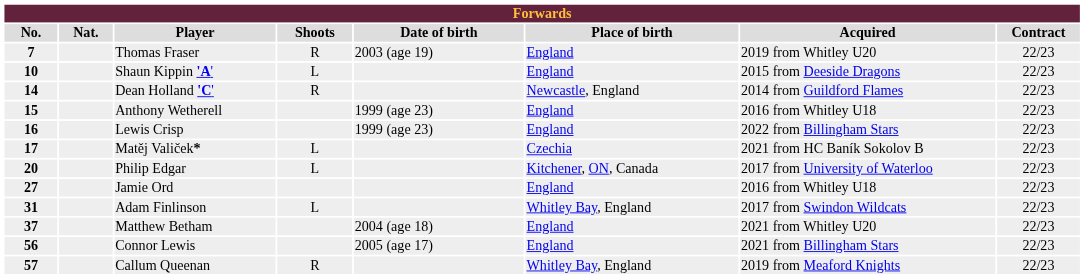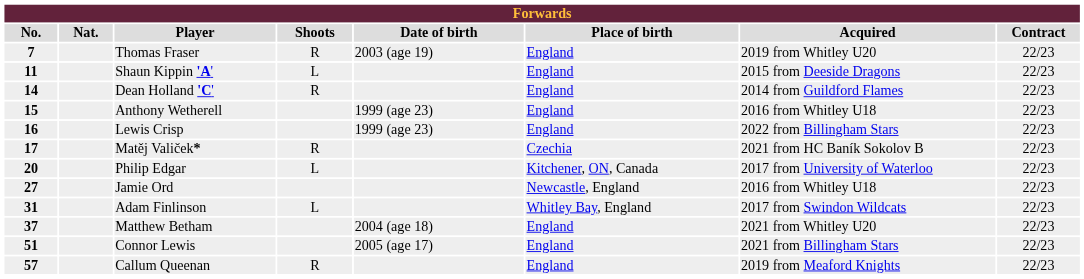Shaun Kippin 'A' | No.: 10 -> 11
Dean Holland 'C' | Place of birth: Newcastle, England -> England
Matěj Valiček* | Shoots: L -> R
Jamie Ord | Place of birth: England -> Newcastle, England
Connor Lewis | No.: 56 -> 51
Callum Queenan | Place of birth: Whitley Bay, England -> England
